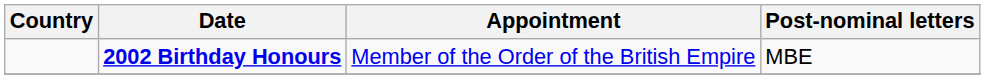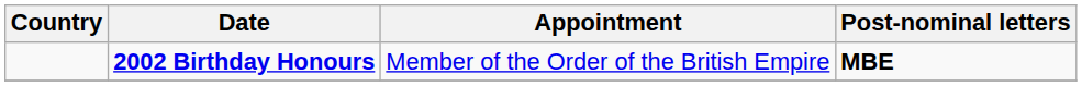2002 Birthday Honours | Post-nominal letters: normal -> bold
